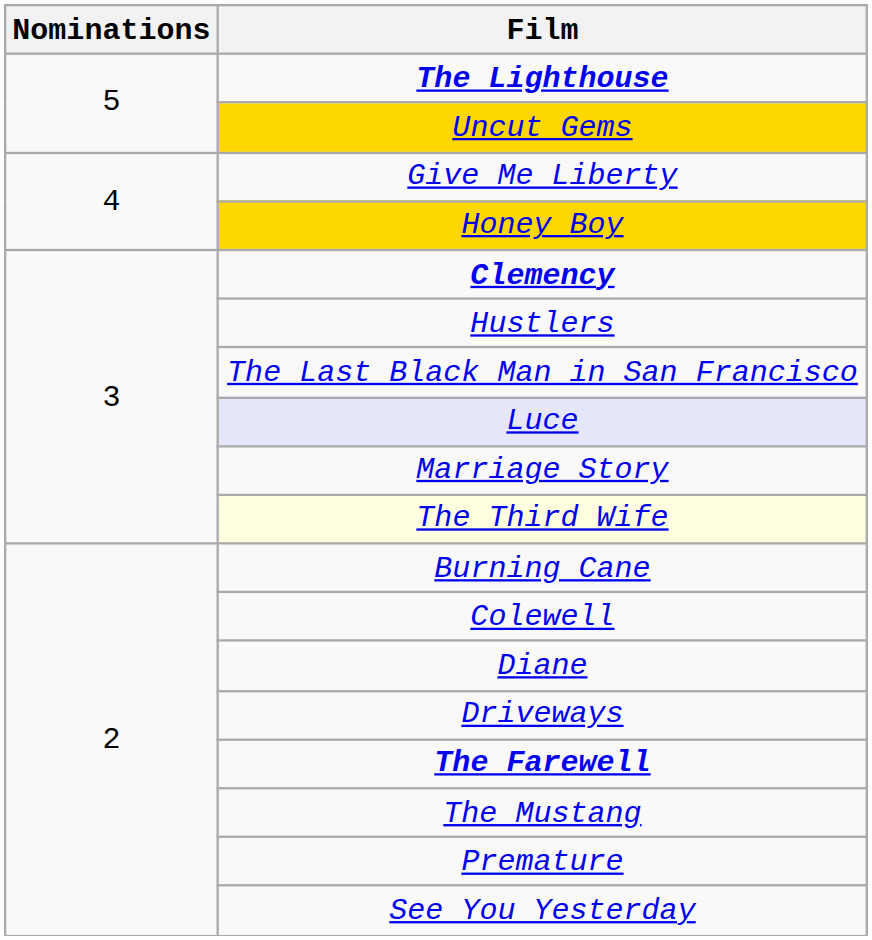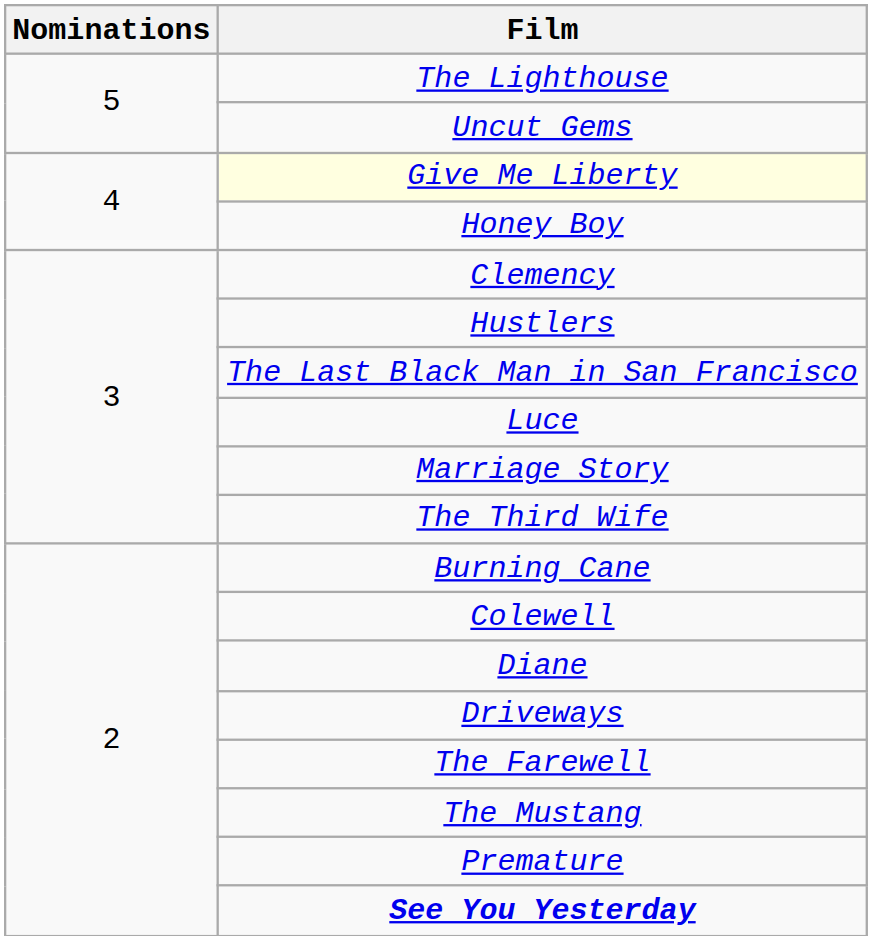The Lighthouse | Film: bold -> normal
Uncut Gems | Film: gold background -> no background
Give Me Liberty | Film: no background -> lightyellow background
Honey Boy | Film: gold background -> no background
Clemency | Film: bold -> normal
Luce | Film: lavender background -> no background
The Third Wife | Film: lightyellow background -> no background
The Farewell | Film: bold -> normal
See You Yesterday | Film: normal -> bold
